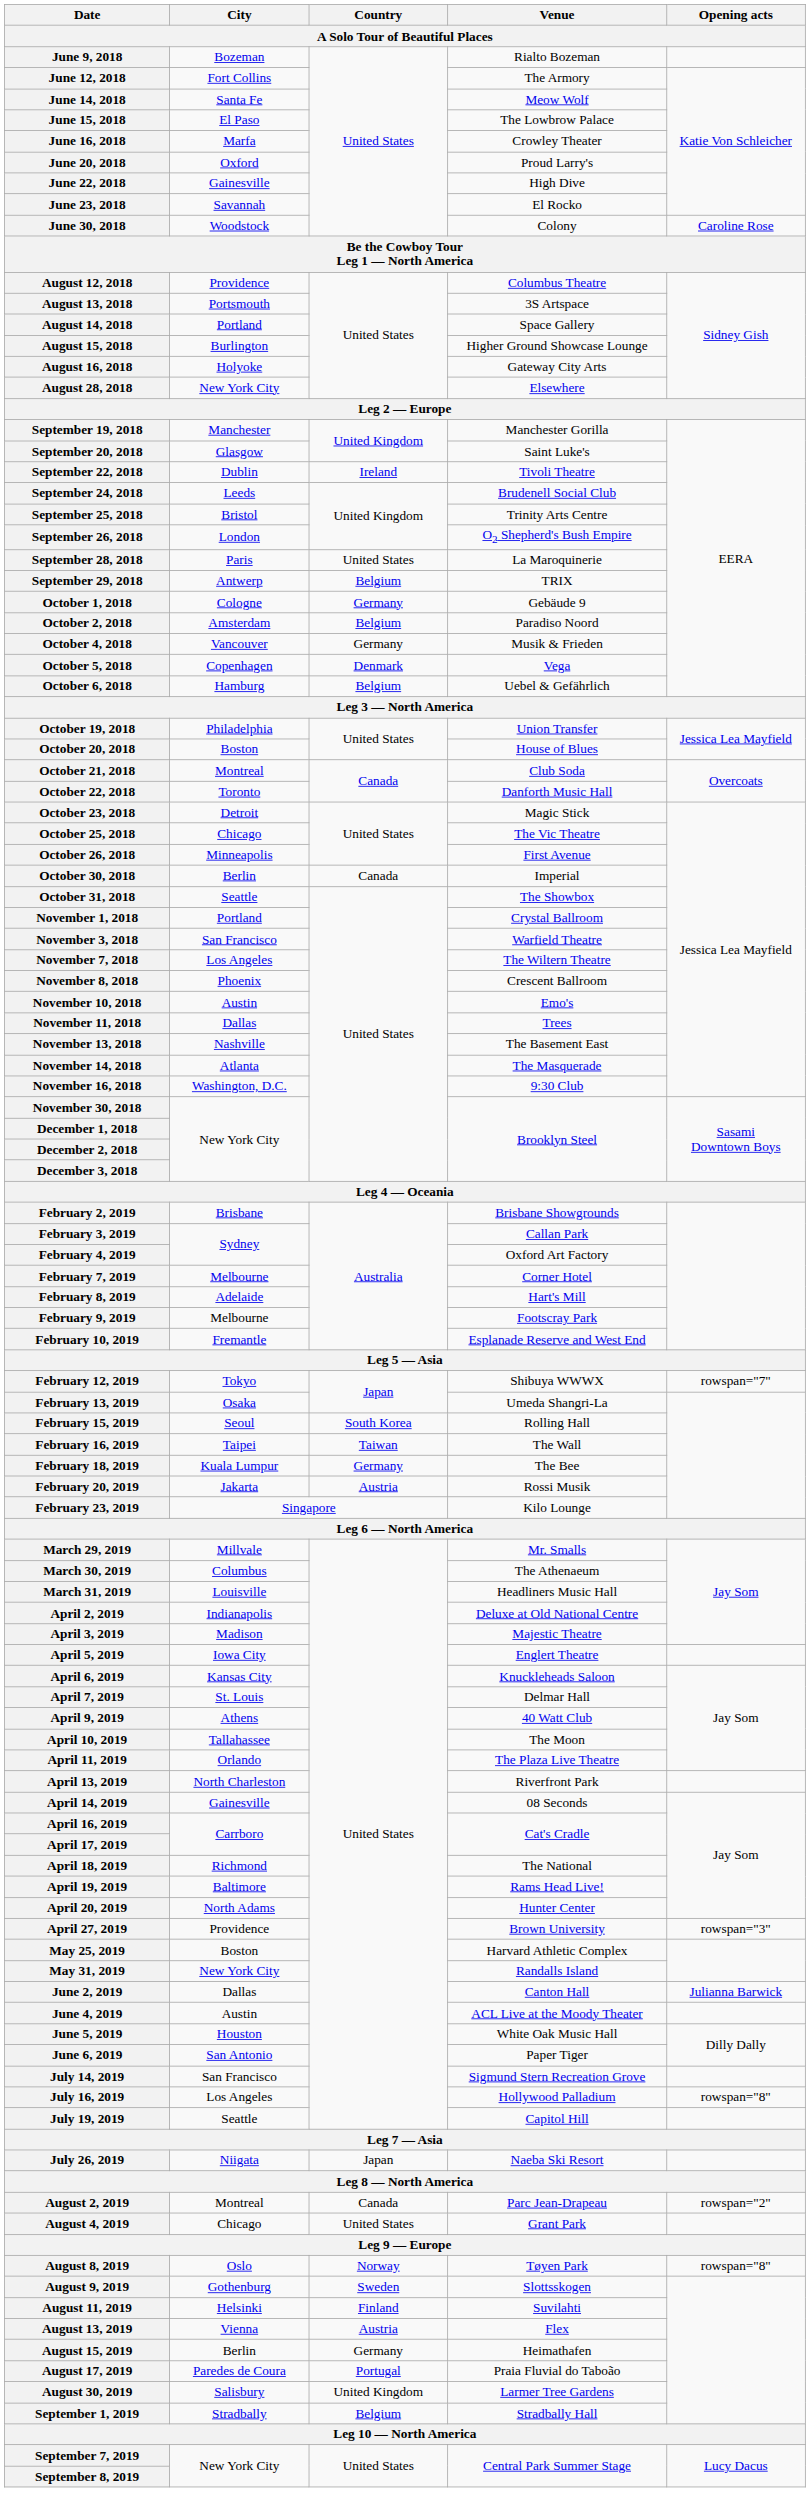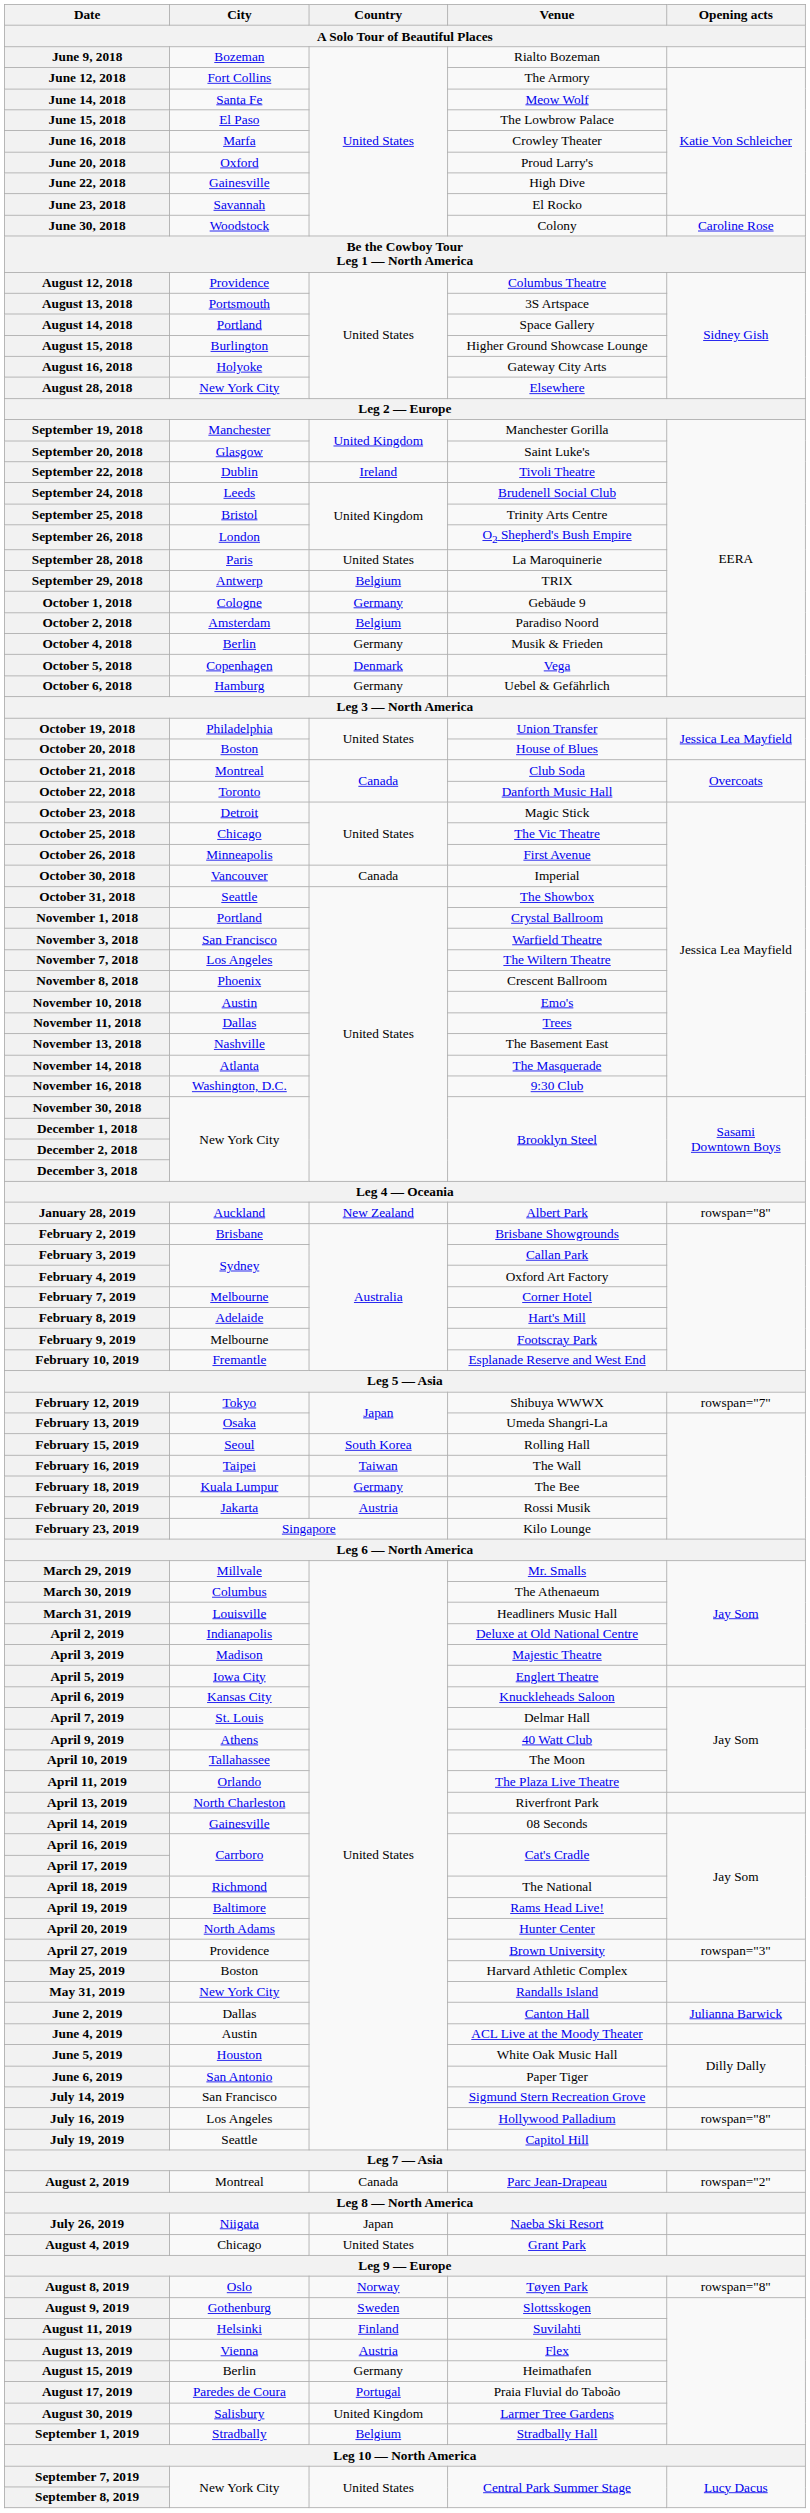October 4, 2018 | City: Vancouver -> Berlin
October 6, 2018 | Country: Belgium -> Germany
October 30, 2018 | City: Berlin -> Vancouver
+ row: January 28, 2019 | Auckland | New Zealand | Albert Park | rowspan="8"
rows swapped: July 26, 2019 <-> August 2, 2019
